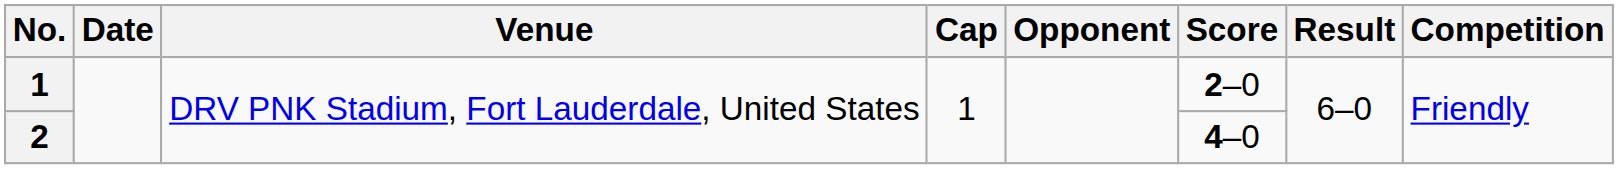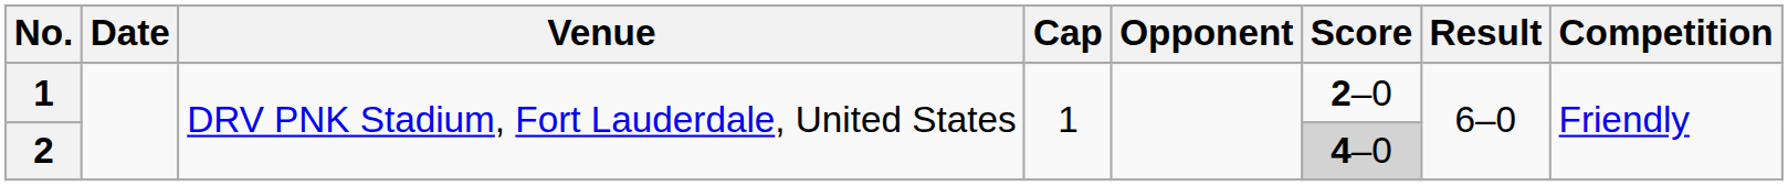2 | Score: no background -> lightgrey background
